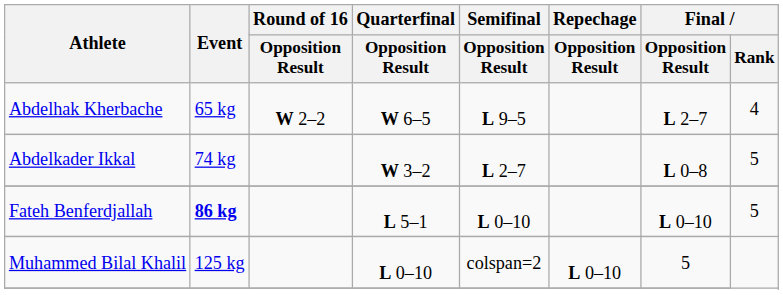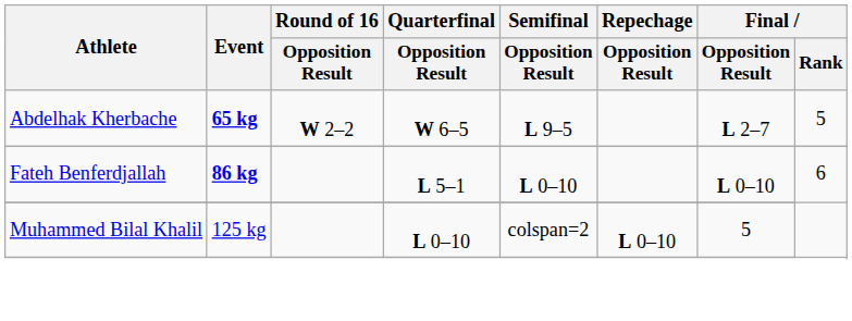Abdelhak Kherbache | Event: normal -> bold
Abdelhak Kherbache | Final / Rank: 4 -> 5
- row: Abdelkader Ikkal | 74 kg | W 3–2 | L 2–7 | L 0–8 | 5
Fateh Benferdjallah | Final / Rank: 5 -> 6
